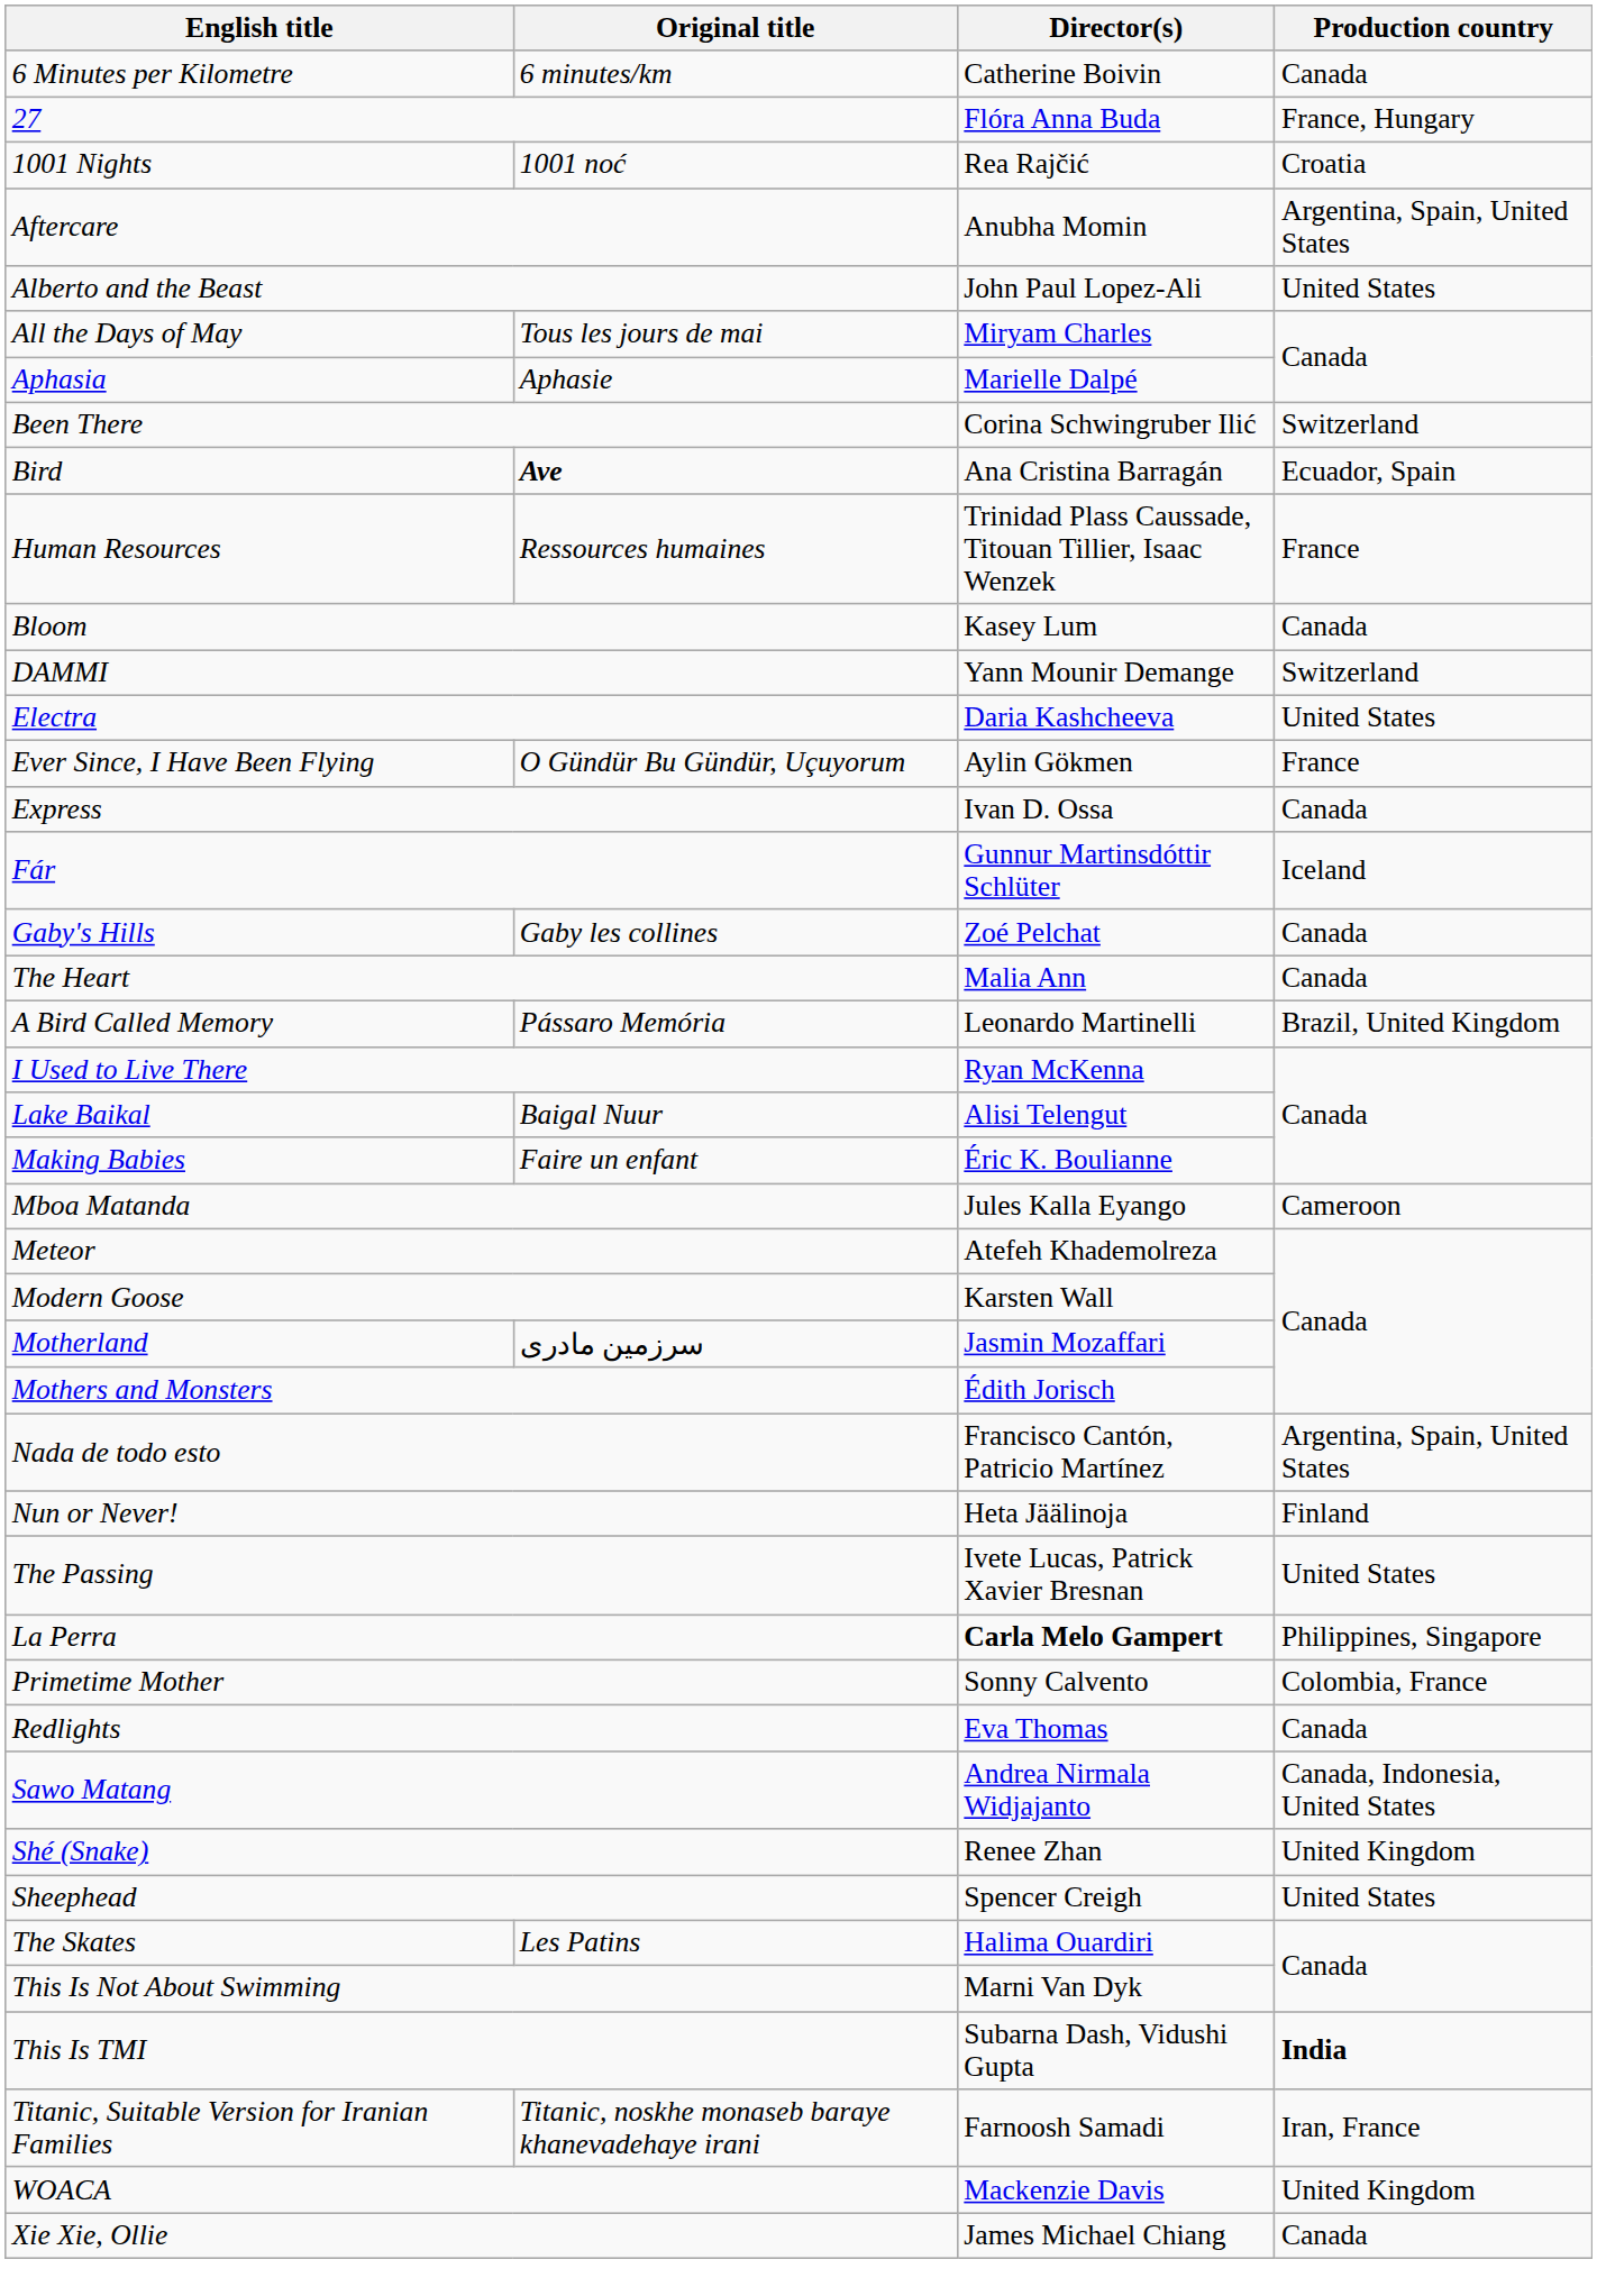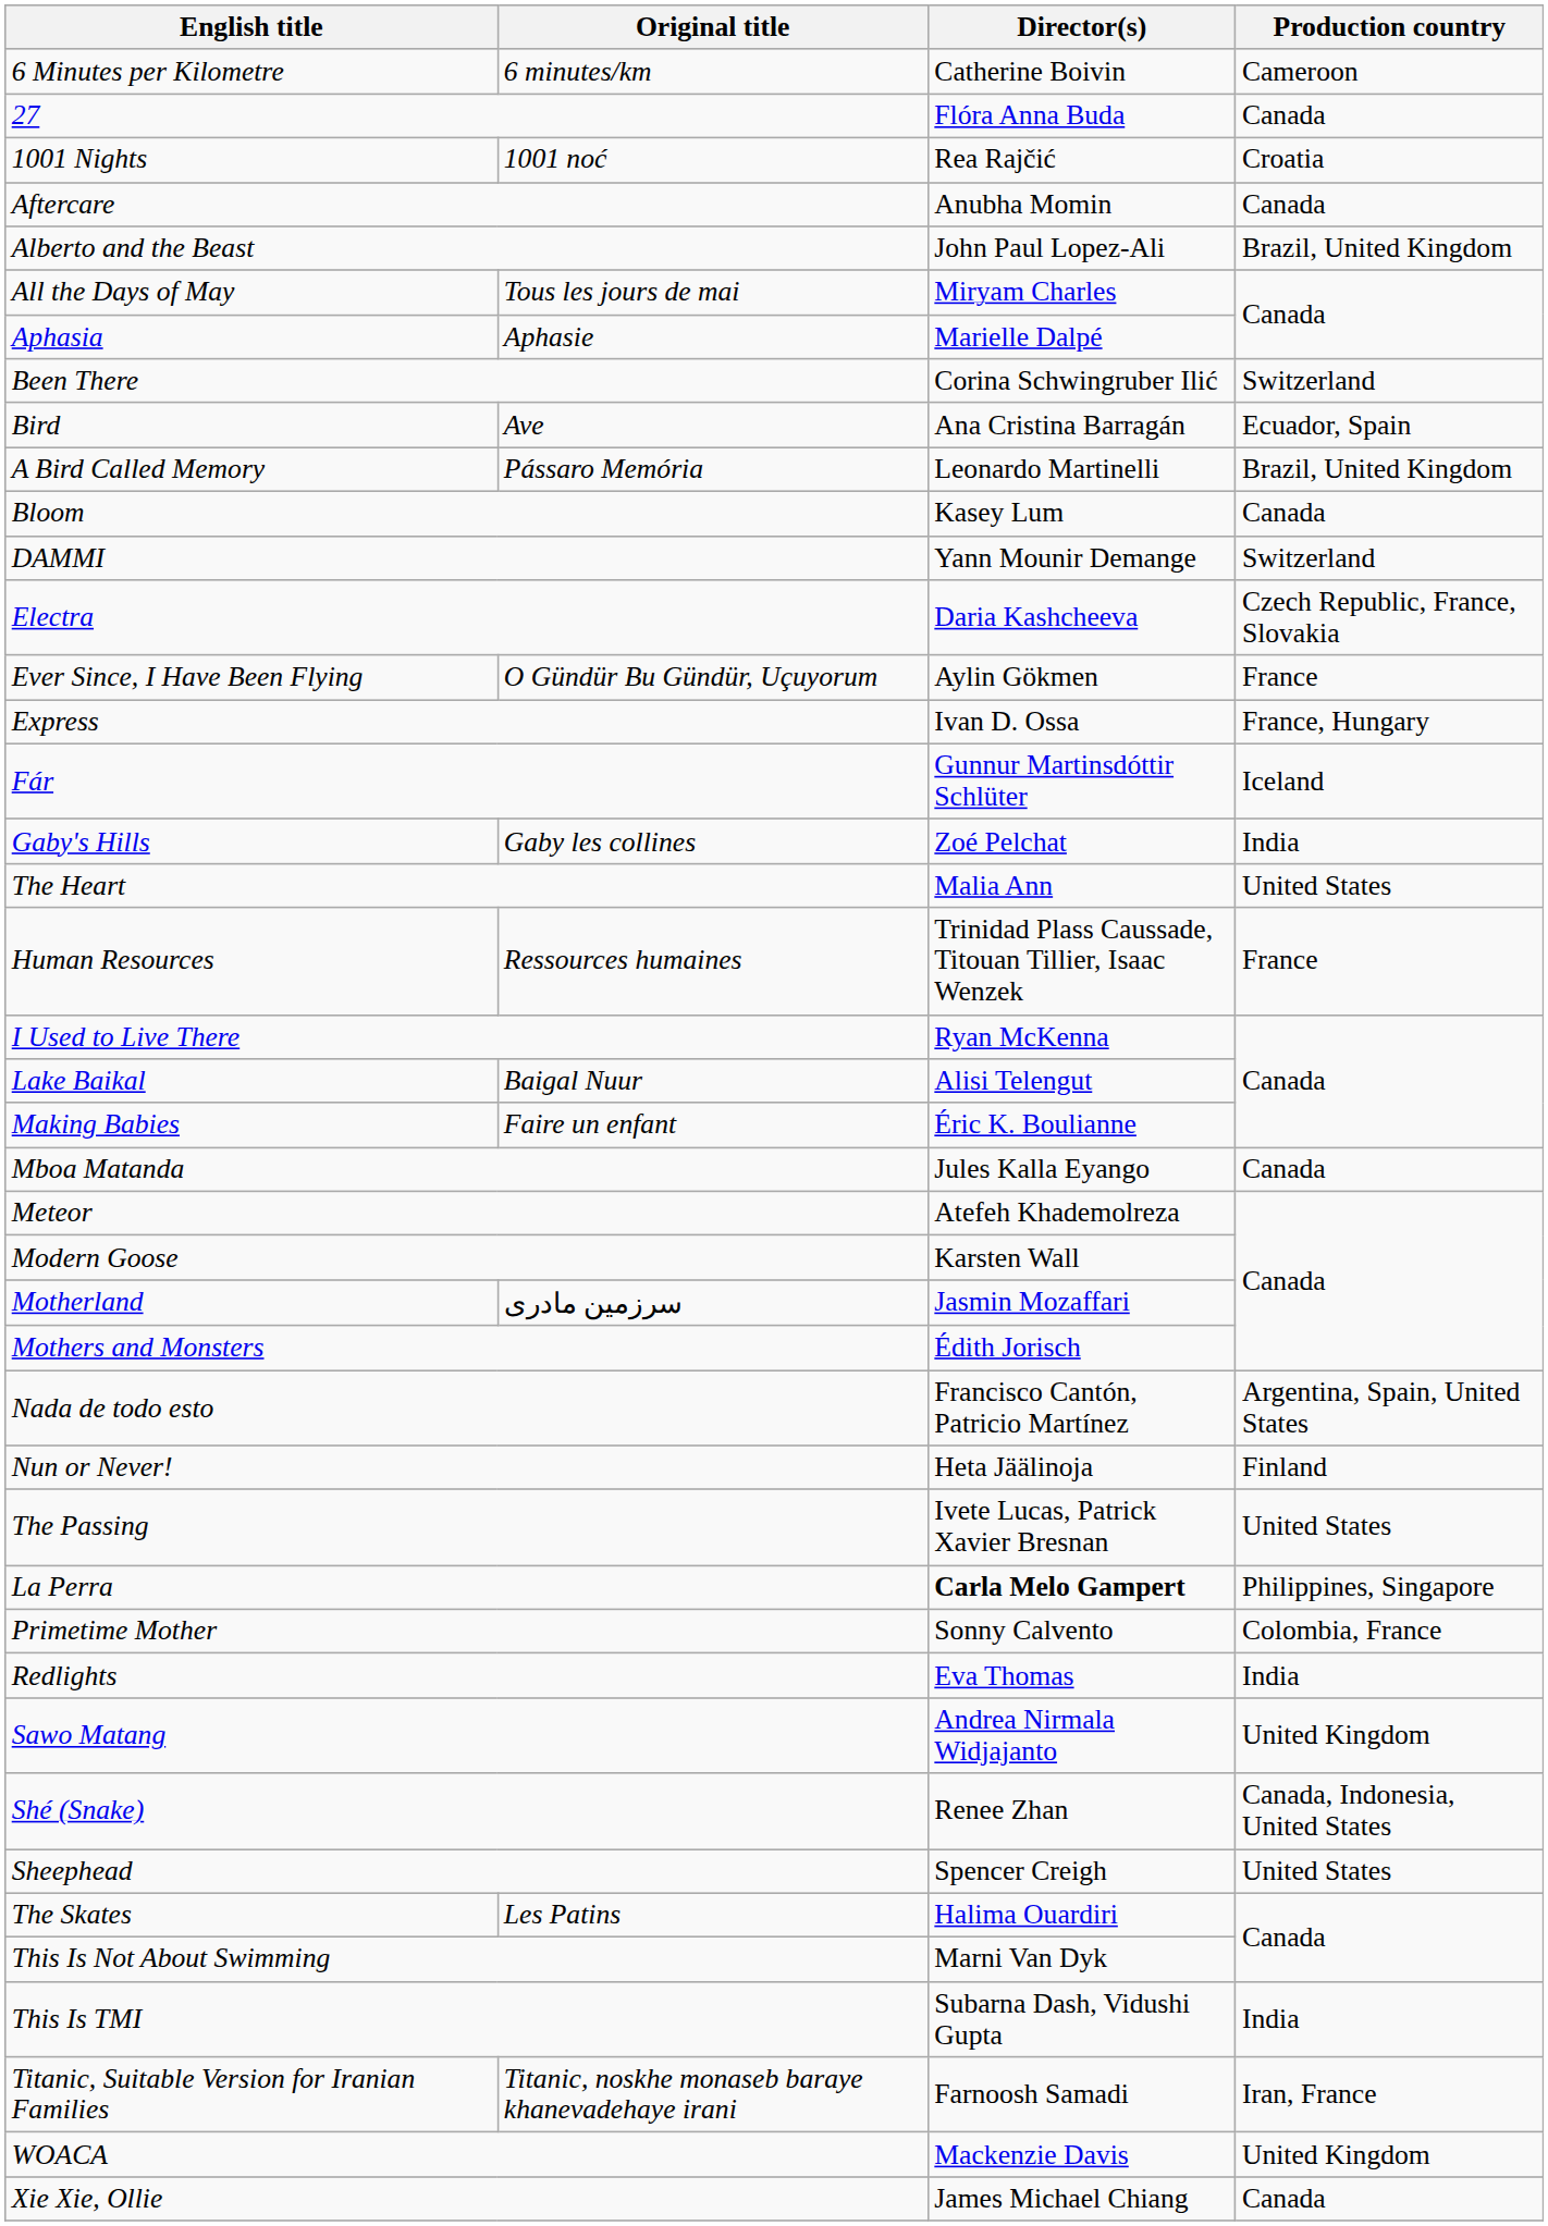6 Minutes per Kilometre | Production country: Canada -> Cameroon
27 | Production country: France, Hungary -> Canada
Aftercare | Production country: Argentina, Spain, United States -> Canada
Alberto and the Beast | Production country: United States -> Brazil, United Kingdom
Bird | Original title: bold -> normal
rows swapped: A Bird Called Memory <-> Human Resources
Electra | Production country: United States -> Czech Republic, France, Slovakia
Express | Production country: Canada -> France, Hungary
Gaby's Hills | Production country: Canada -> India
The Heart | Production country: Canada -> United States
Mboa Matanda | Production country: Cameroon -> Canada
Redlights | Production country: Canada -> India
Sawo Matang | Production country: Canada, Indonesia, United States -> United Kingdom
Shé (Snake) | Production country: United Kingdom -> Canada, Indonesia, United States
This Is TMI | Production country: bold -> normal
